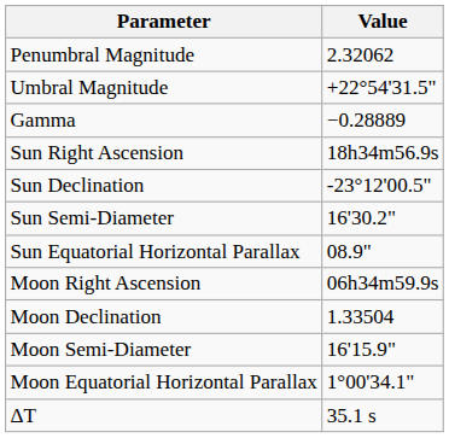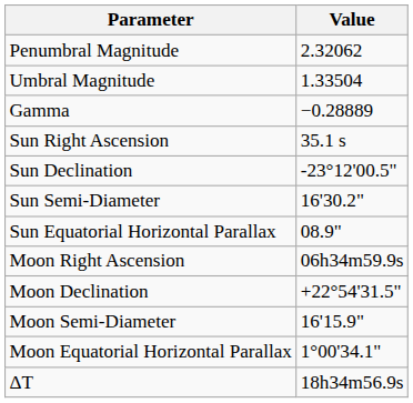Umbral Magnitude | Value: +22°54'31.5" -> 1.33504
Sun Right Ascension | Value: 18h34m56.9s -> 35.1 s
Moon Declination | Value: 1.33504 -> +22°54'31.5"
ΔT | Value: 35.1 s -> 18h34m56.9s
